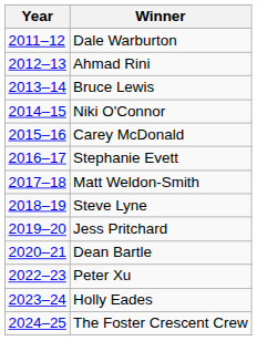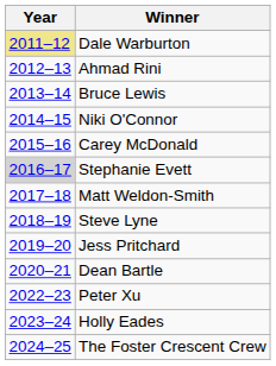Dale Warburton | Year: no background -> khaki background
Stephanie Evett | Year: no background -> lightgrey background
